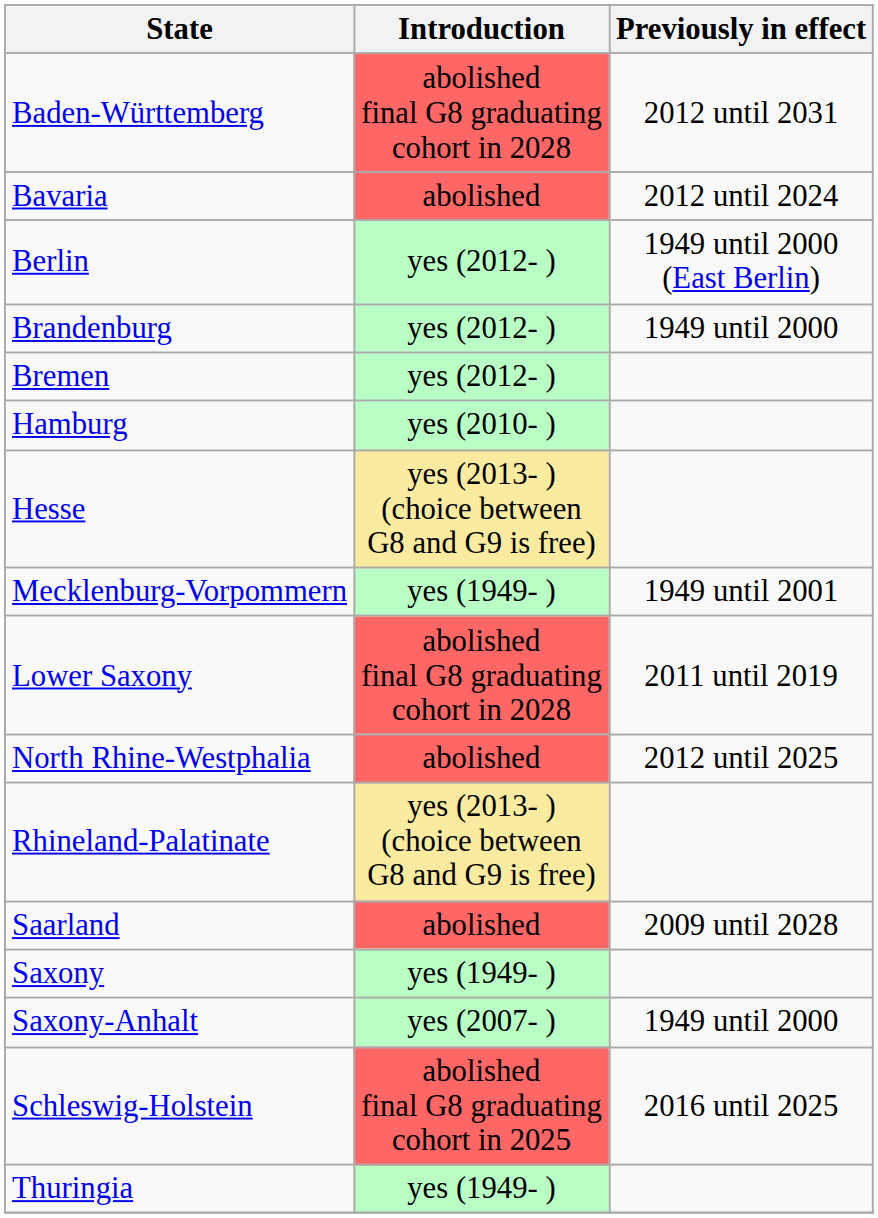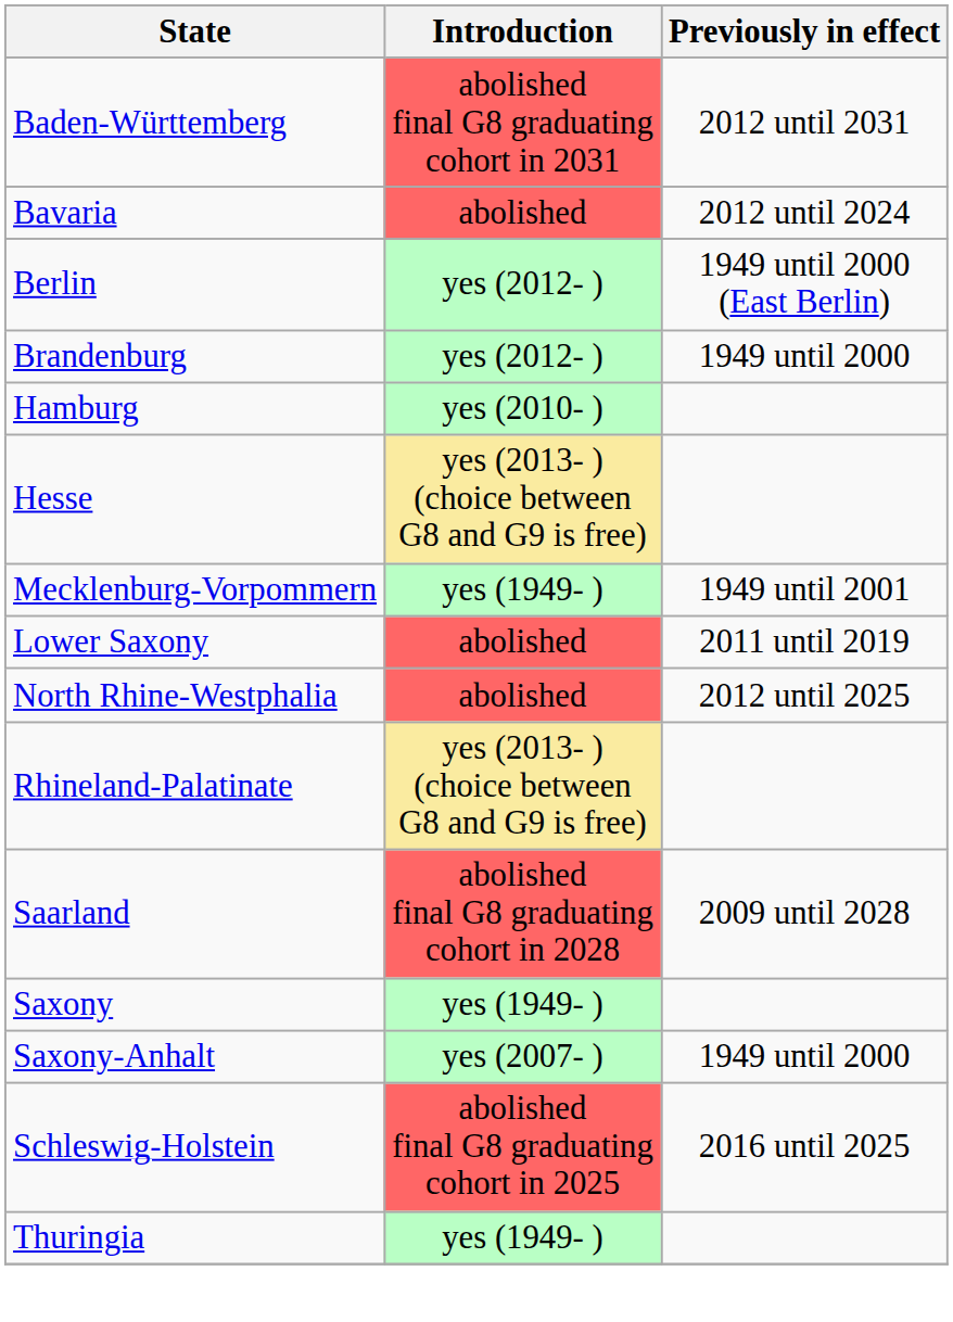Baden-Württemberg | Introduction: abolished final G8 graduating cohort in 2028 -> abolished final G8 graduating cohort in 2031
- row: Bremen | yes (2012- )
Lower Saxony | Introduction: abolished final G8 graduating cohort in 2028 -> abolished
Saarland | Introduction: abolished -> abolished final G8 graduating cohort in 2028
